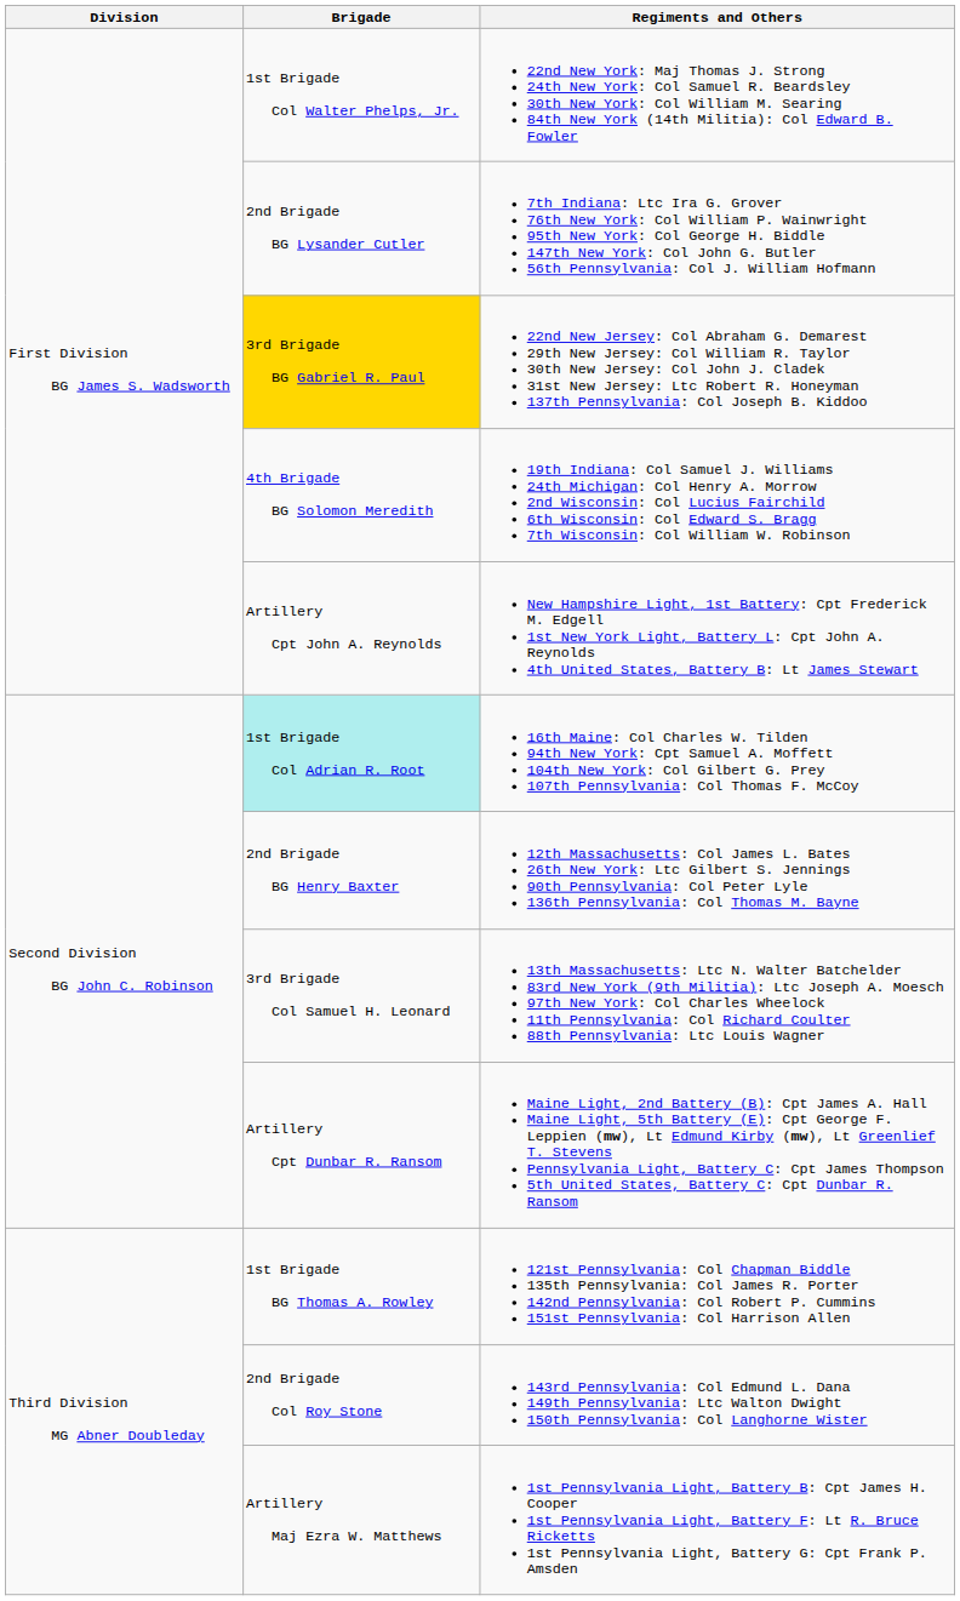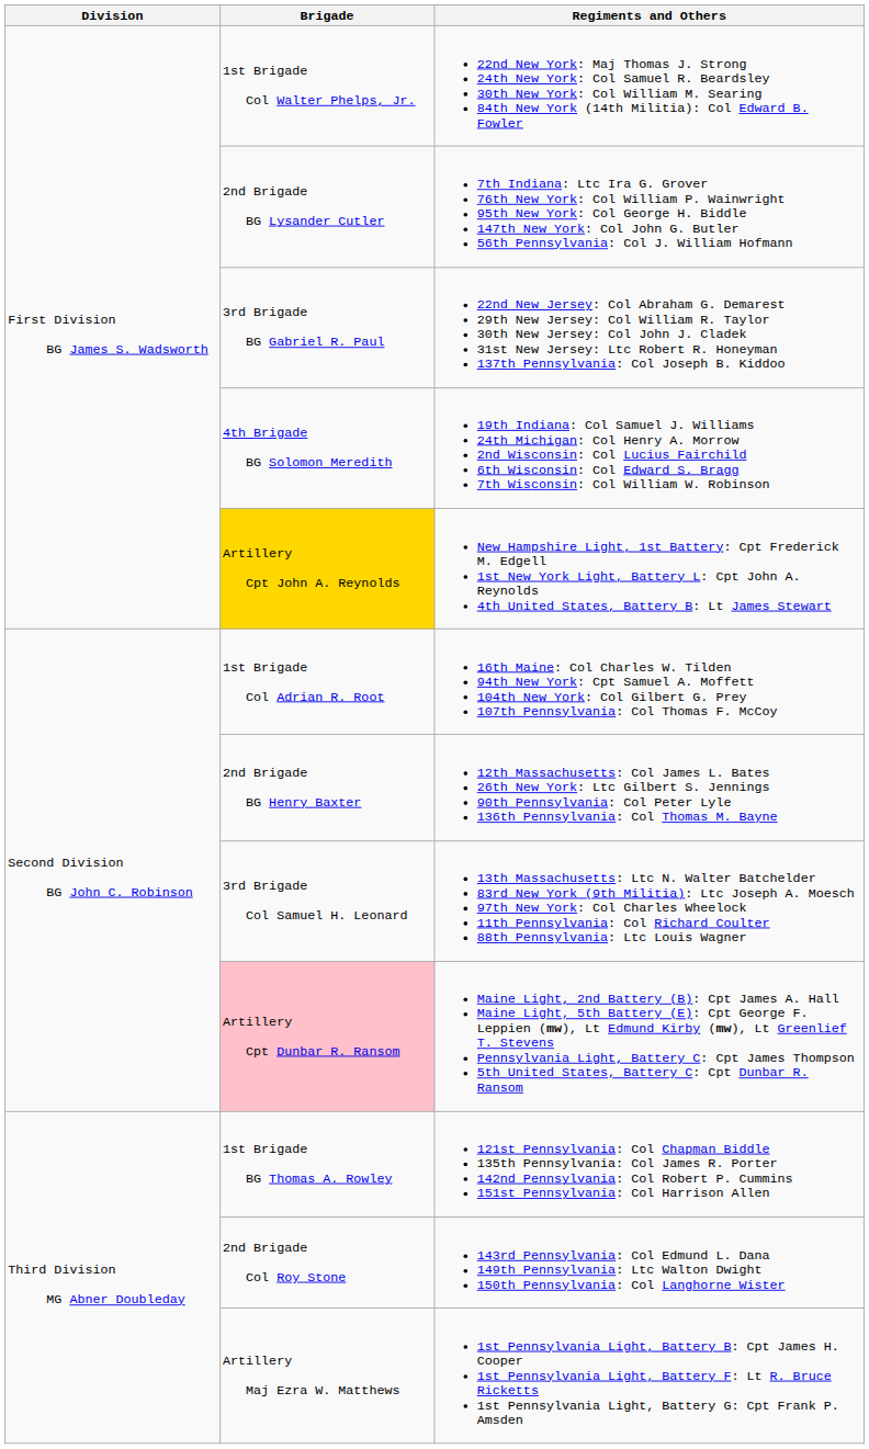3rd Brigade BG Gabriel R. Paul | Brigade: gold background -> no background
Artillery Cpt John A. Reynolds | Brigade: no background -> gold background
1st Brigade Col Adrian R. Root | Brigade: paleturquoise background -> no background
Artillery Cpt Dunbar R. Ransom | Brigade: no background -> pink background
